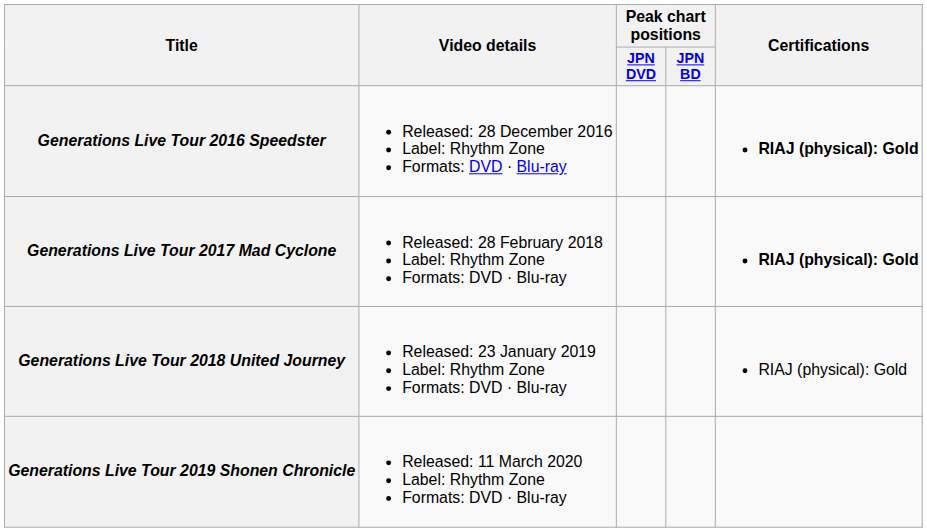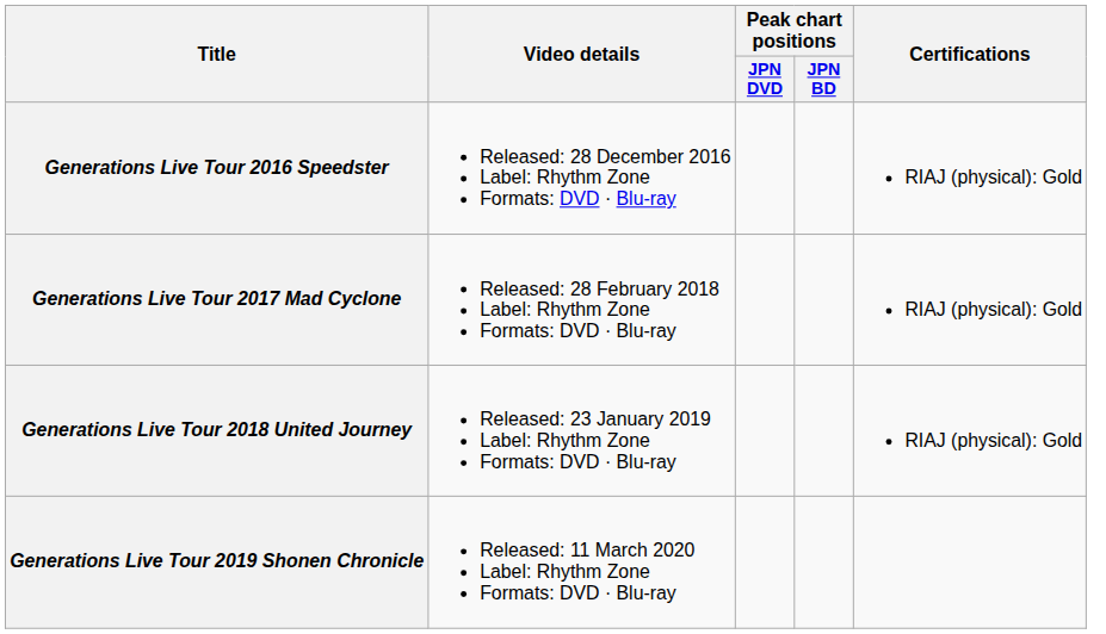Generations Live Tour 2016 Speedster | Certifications: bold -> normal
Generations Live Tour 2017 Mad Cyclone | Certifications: bold -> normal
